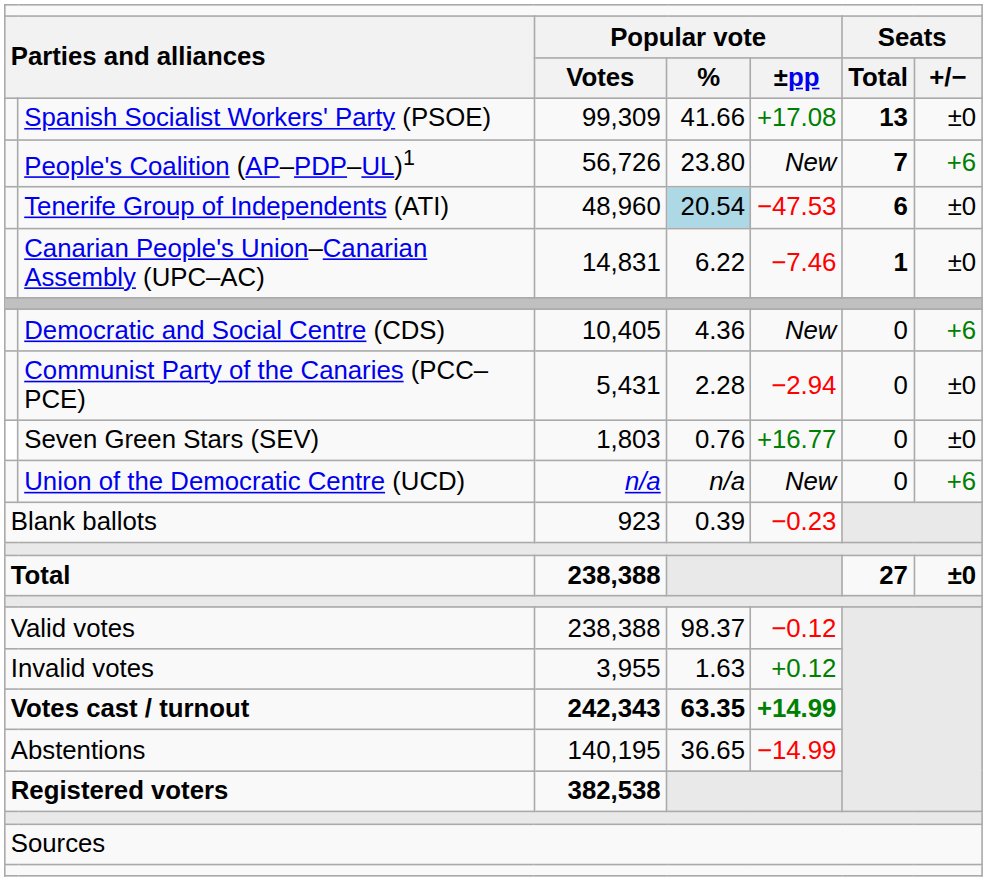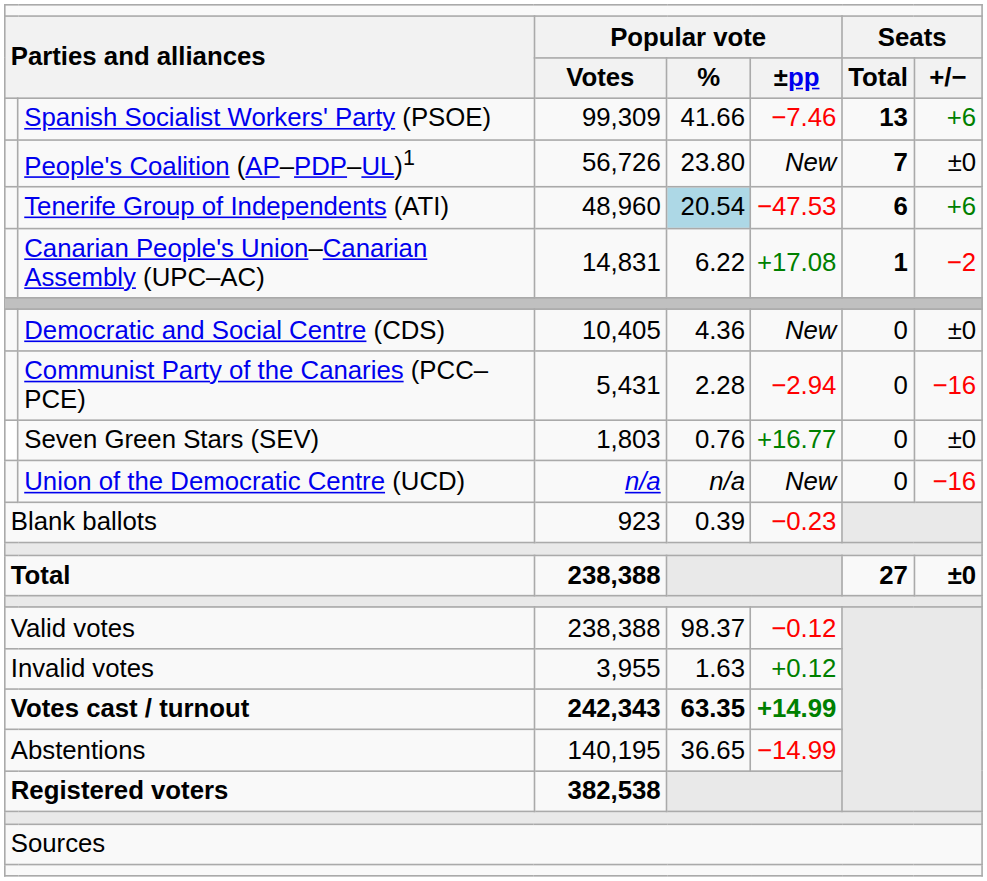Spanish Socialist Workers' Party (PSOE) | column 5: +17.08 -> −7.46
Spanish Socialist Workers' Party (PSOE) | column 7: ±0 -> +6
People's Coalition (AP–PDP–UL)1 | column 7: +6 -> ±0
Tenerife Group of Independents (ATI) | column 7: ±0 -> +6
Canarian People's Union–Canarian Assembly (UPC–AC) | column 5: −7.46 -> +17.08
Canarian People's Union–Canarian Assembly (UPC–AC) | column 7: ±0 -> −2
Democratic and Social Centre (CDS) | column 7: +6 -> ±0
Communist Party of the Canaries (PCC–PCE) | column 7: ±0 -> −16
Union of the Democratic Centre (UCD) | column 7: +6 -> −16
